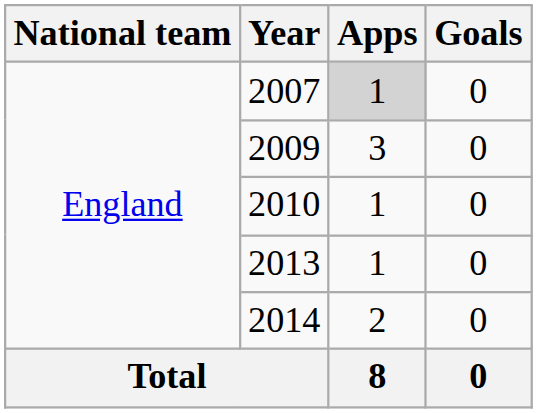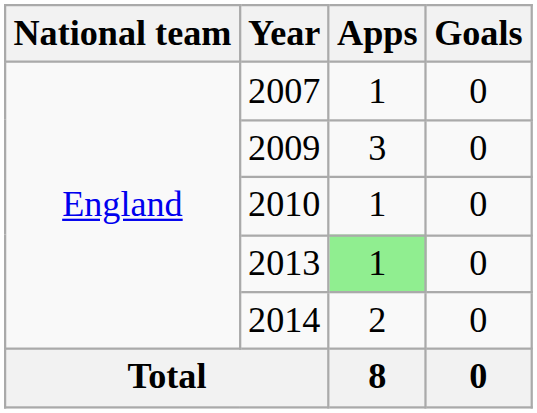2007 | Apps: lightgrey background -> no background
2013 | Apps: no background -> lightgreen background
